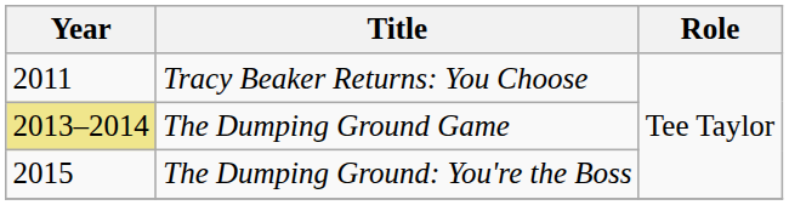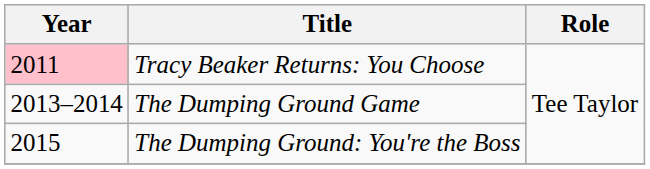Tracy Beaker Returns: You Choose | Year: no background -> pink background
The Dumping Ground Game | Year: khaki background -> no background
